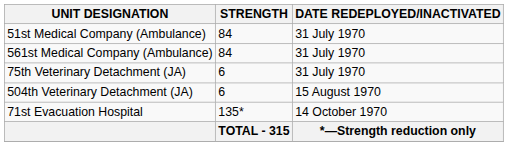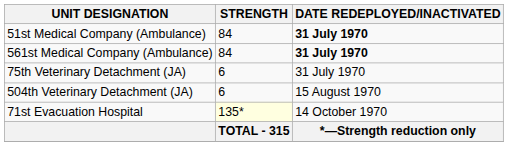51st Medical Company (Ambulance) | DATE REDEPLOYED/INACTIVATED: normal -> bold
561st Medical Company (Ambulance) | DATE REDEPLOYED/INACTIVATED: normal -> bold
71st Evacuation Hospital | STRENGTH: no background -> lightyellow background
